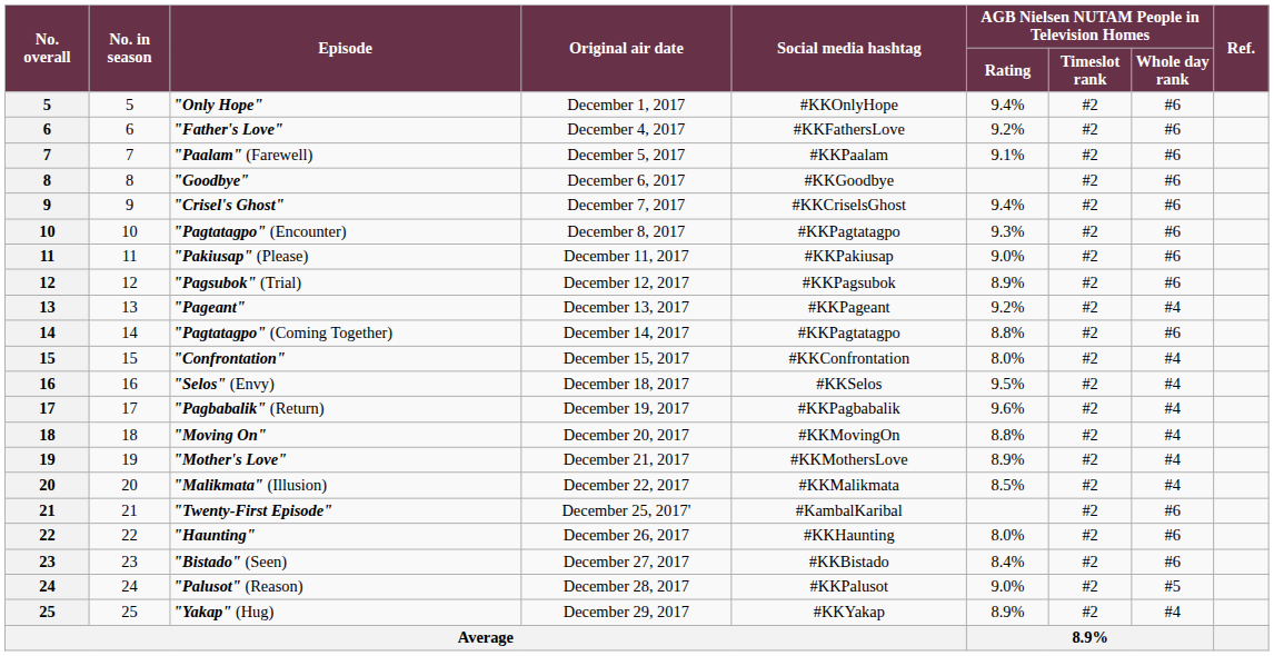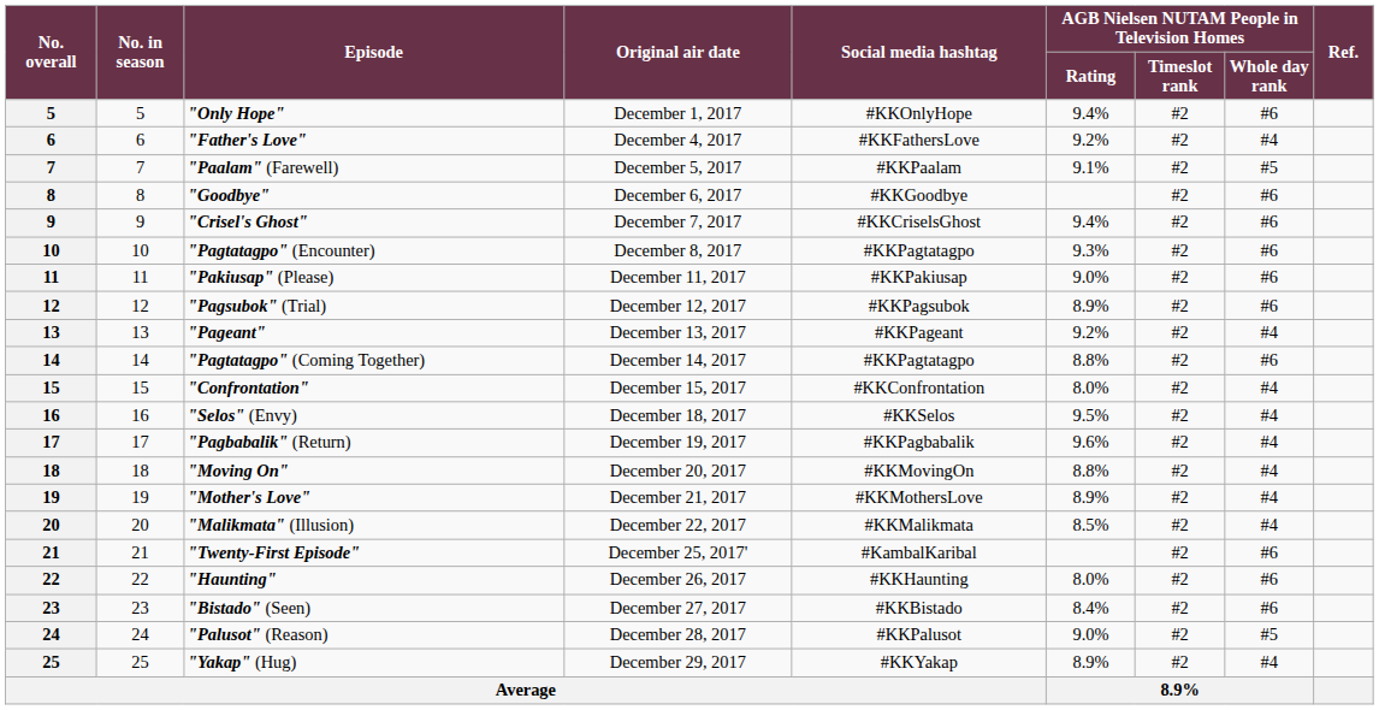"Father's Love" | column 8: #6 -> #4
"Paalam" (Farewell) | column 8: #6 -> #5
